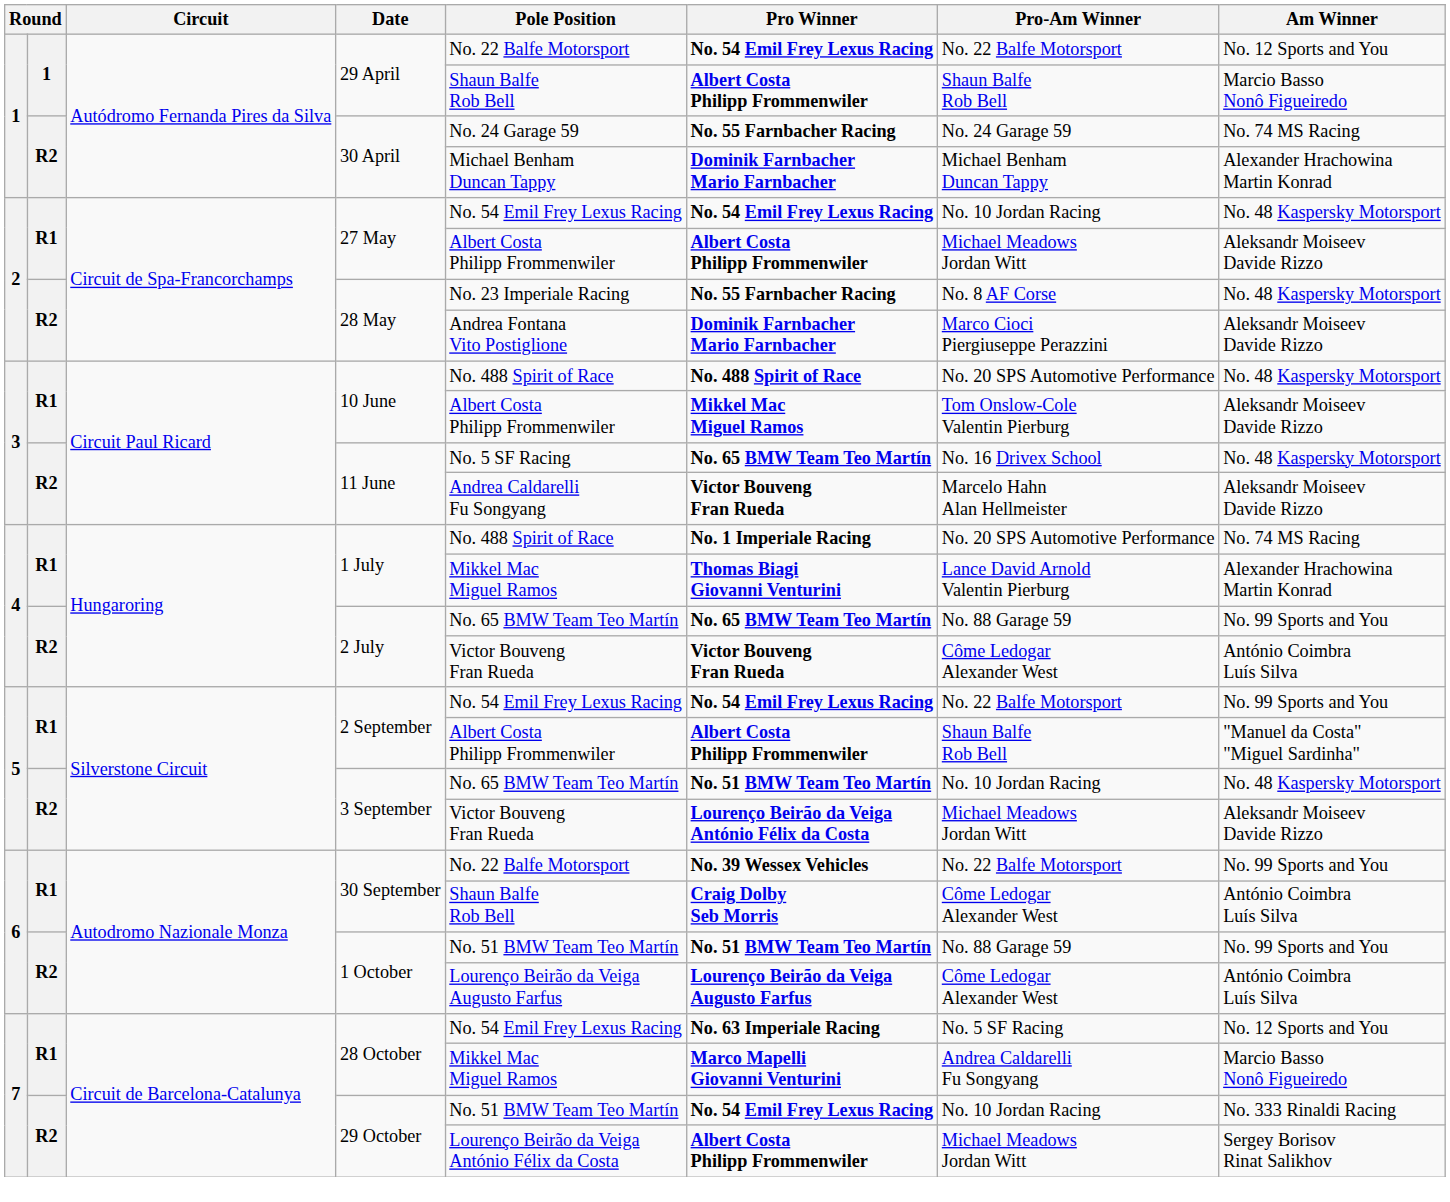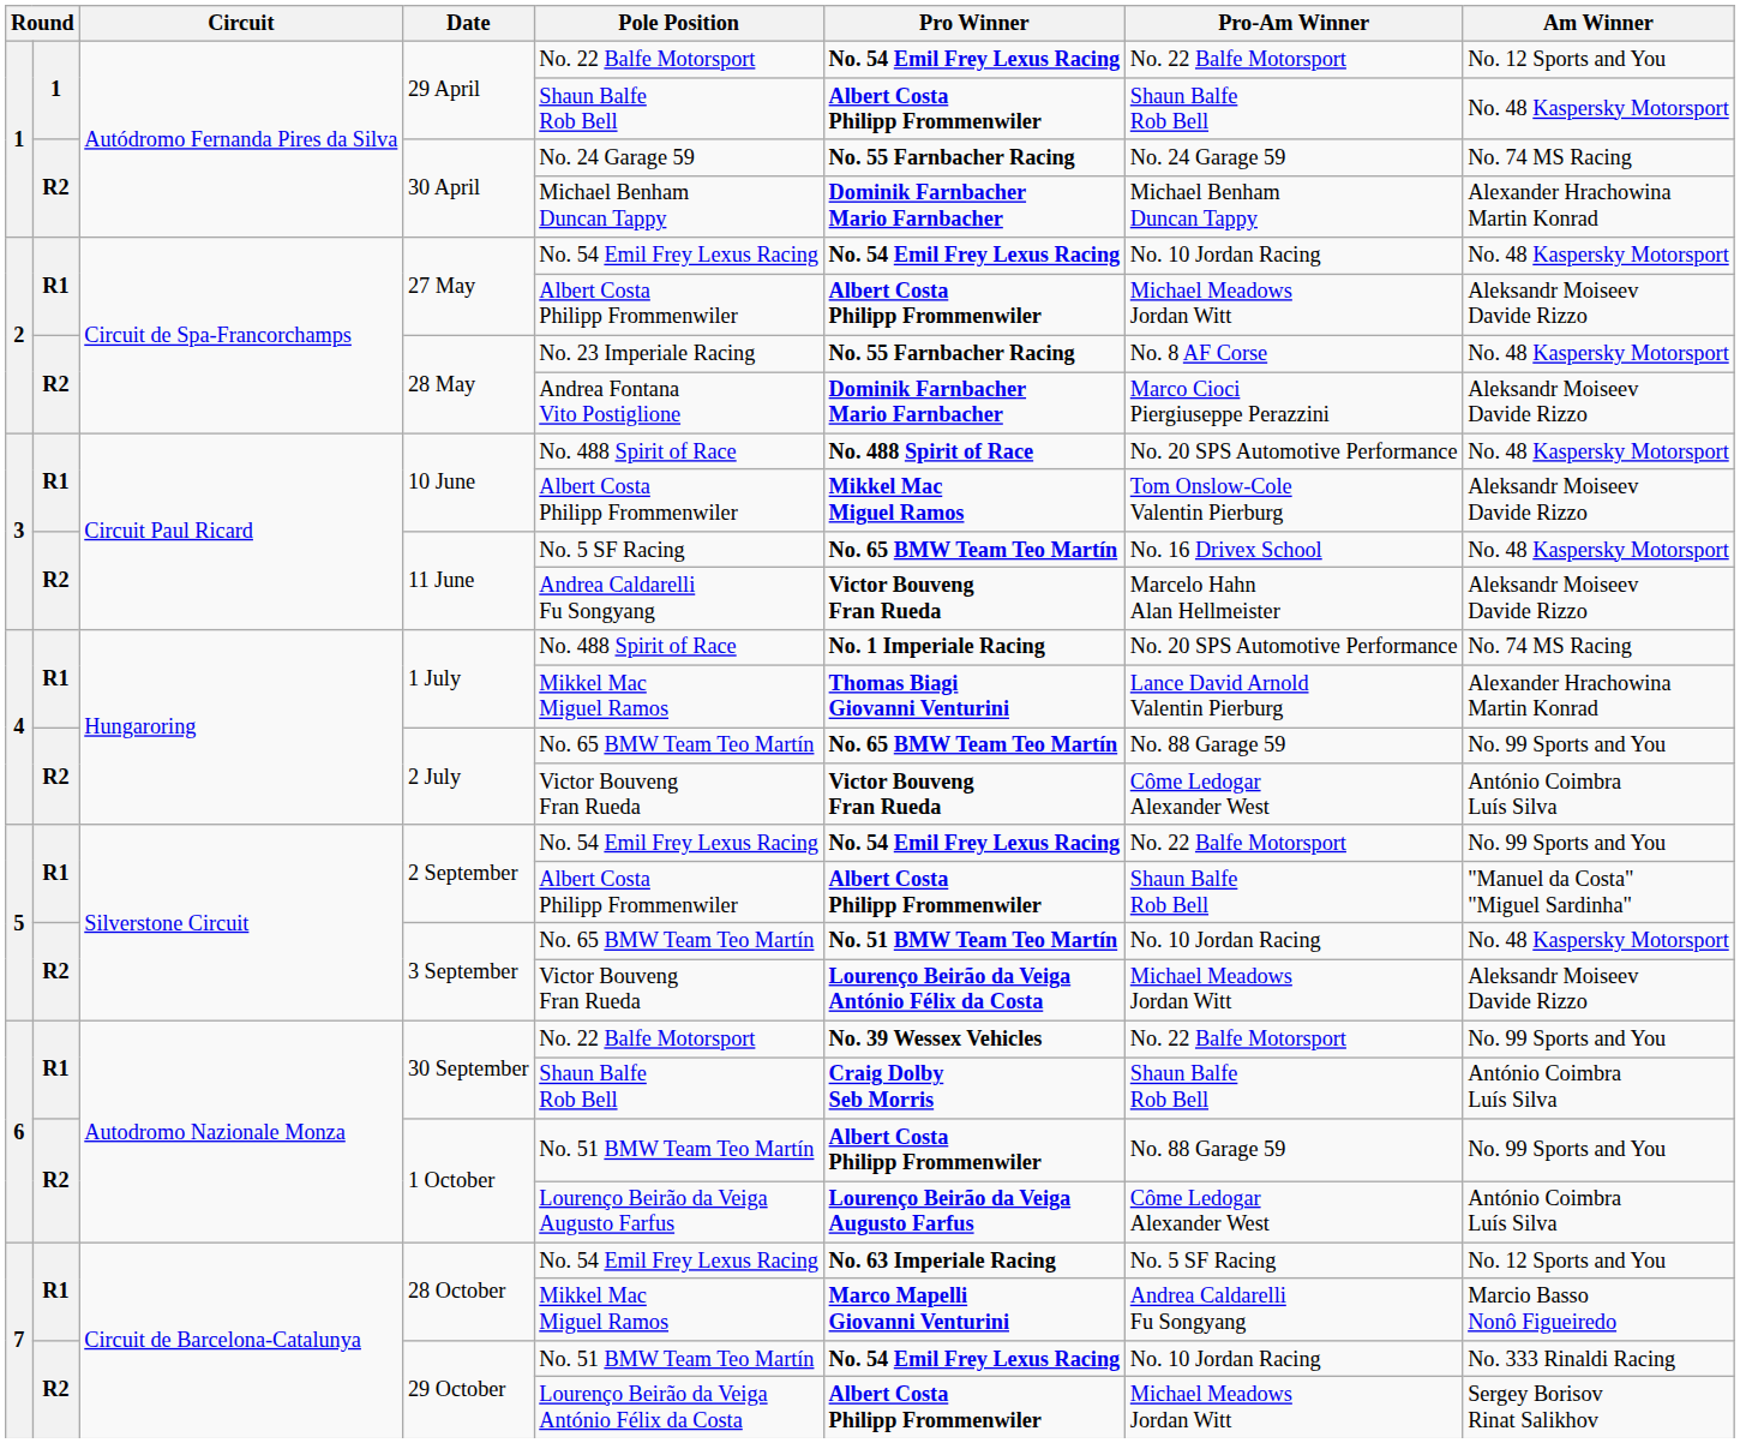row 3 | Am Winner: Marcio Basso Nonô Figueiredo -> No. 48 Kaspersky Motorsport
row 23 | Pro-Am Winner: Côme Ledogar Alexander West -> Shaun Balfe Rob Bell
row 24 | Pro Winner: No. 51 BMW Team Teo Martín -> Albert Costa Philipp Frommenwiler
